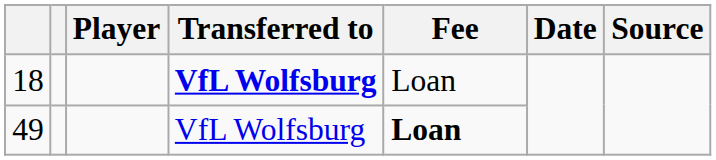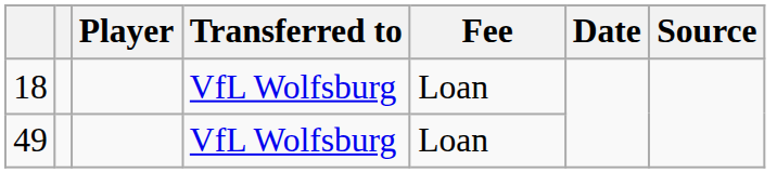18 | Transferred to: bold -> normal
49 | Fee: bold -> normal
